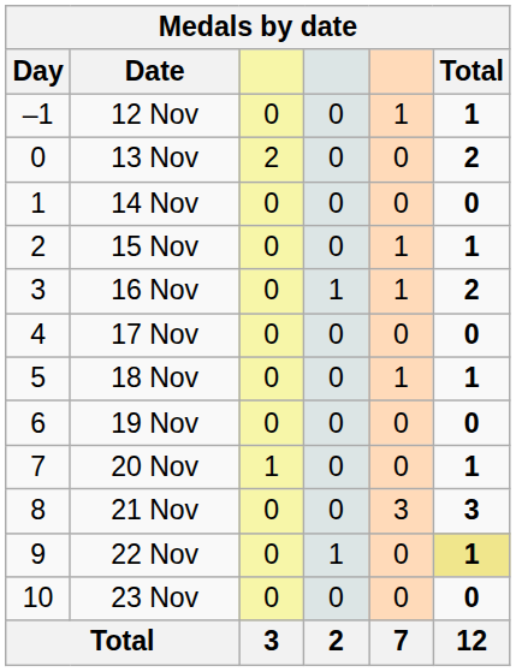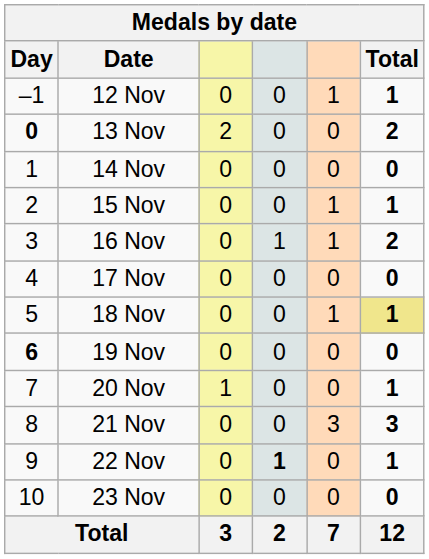13 Nov | Day: normal -> bold
18 Nov | Total: no background -> khaki background
19 Nov | Day: normal -> bold
22 Nov | column 4: normal -> bold
22 Nov | Total: khaki background -> no background
